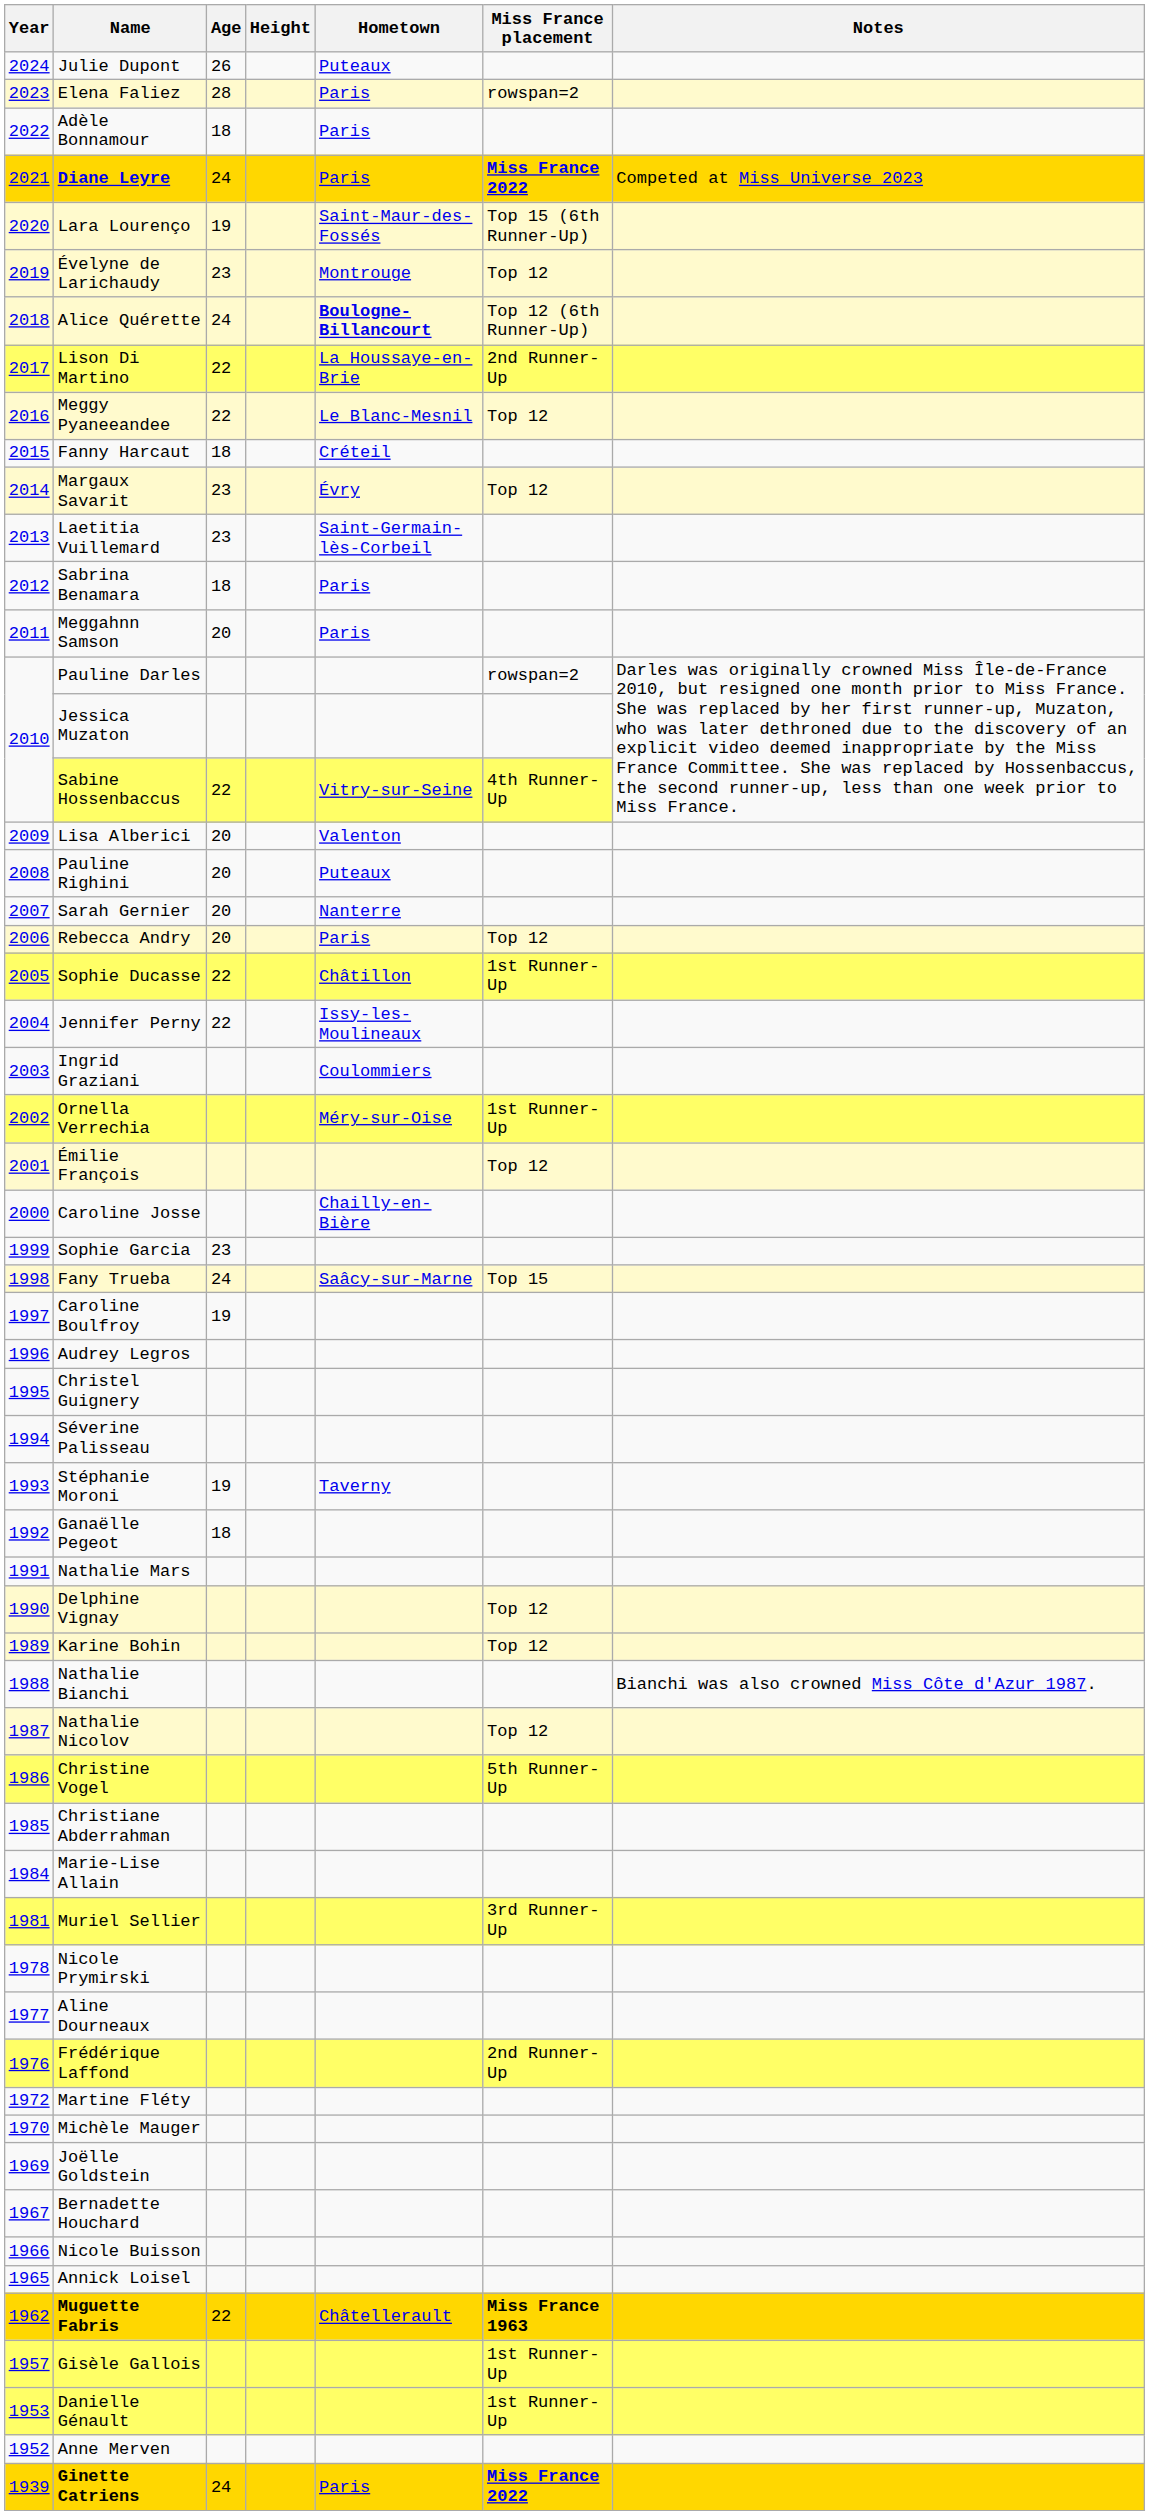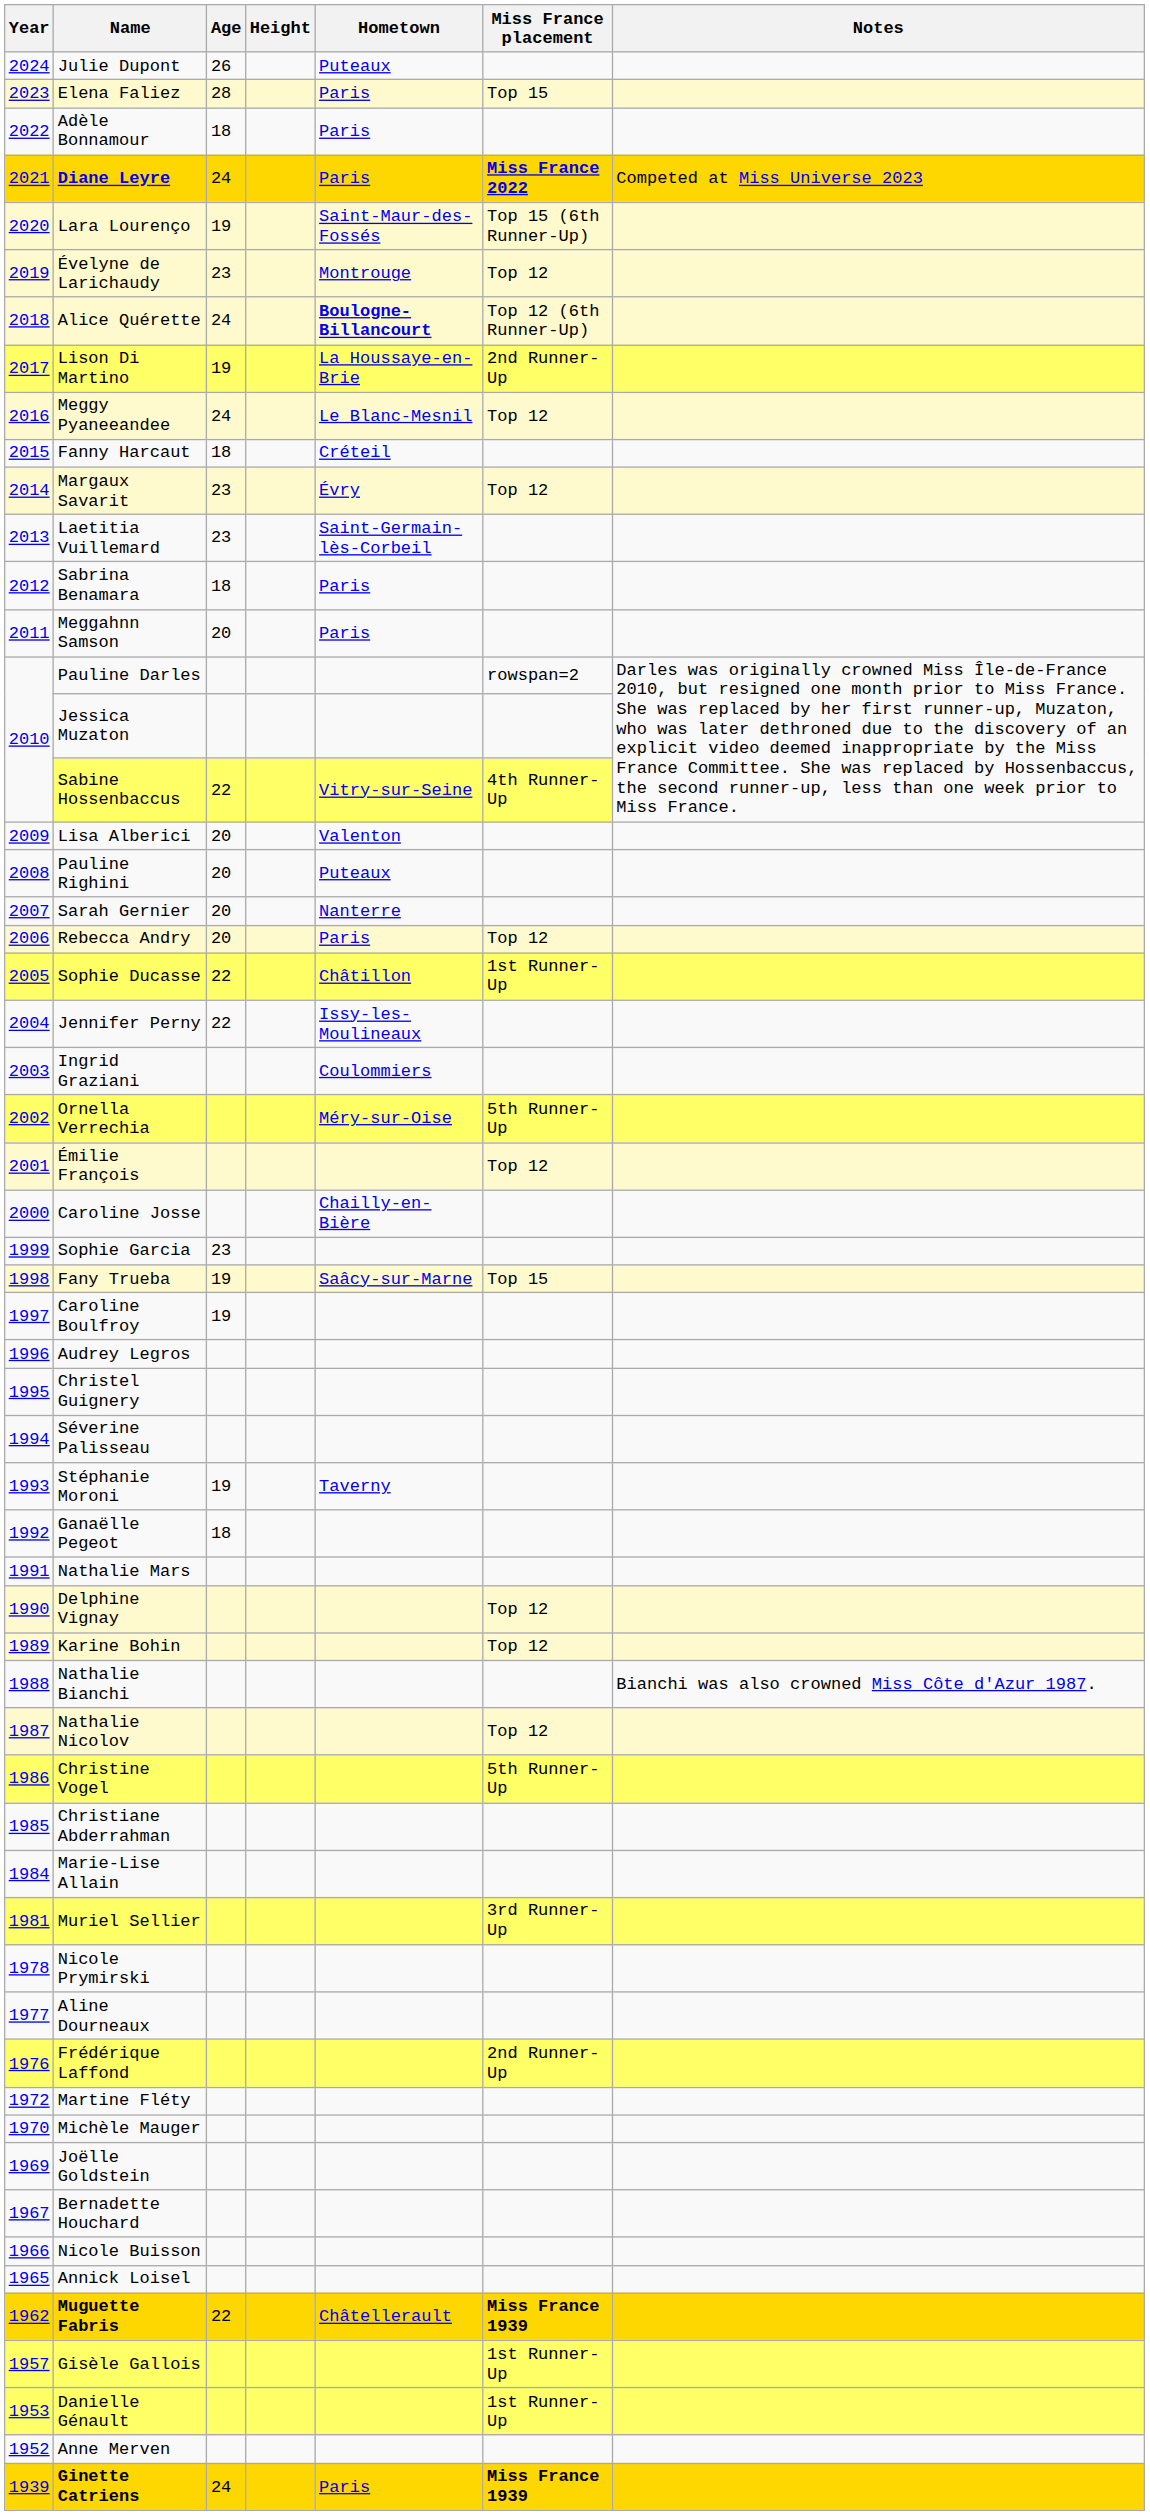Elena Faliez | Miss France placement: rowspan=2 -> Top 15
Lison Di Martino | Age: 22 -> 19
Meggy Pyaneeandee | Age: 22 -> 24
Ornella Verrechia | Miss France placement: 1st Runner-Up -> 5th Runner-Up
Fany Trueba | Age: 24 -> 19
Muguette Fabris | Miss France placement: Miss France 1963 -> Miss France 1939
Ginette Catriens | Miss France placement: Miss France 2022 -> Miss France 1939
